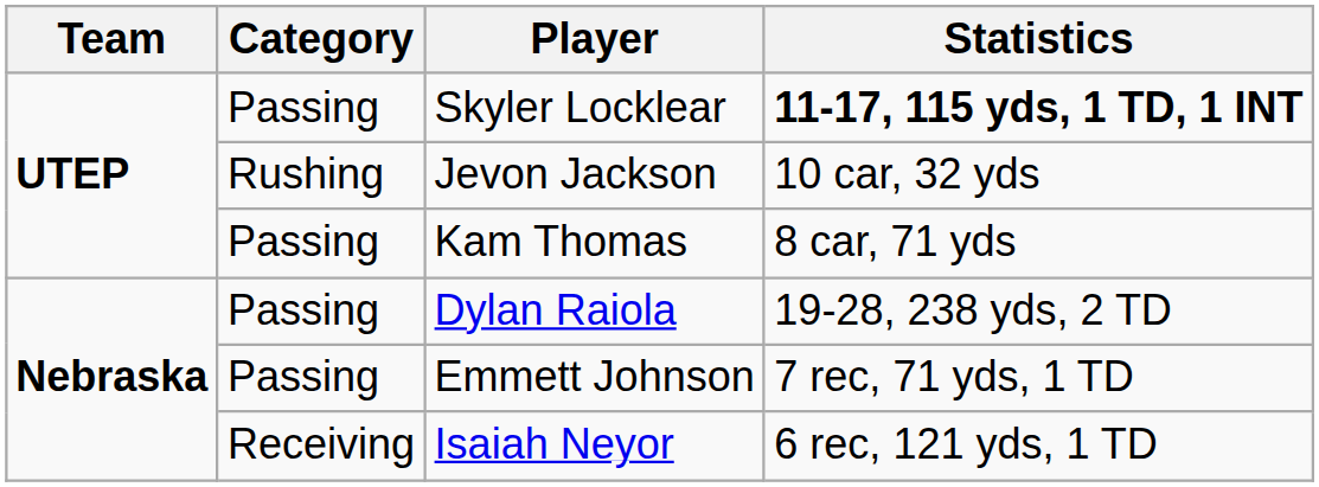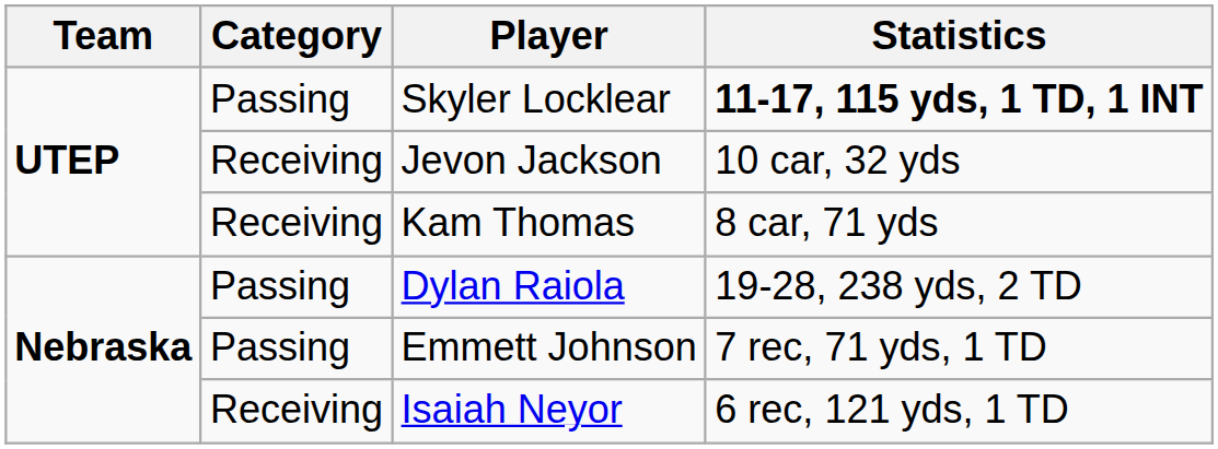Jevon Jackson | Category: Rushing -> Receiving
Kam Thomas | Category: Passing -> Receiving
